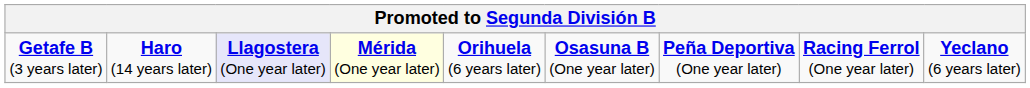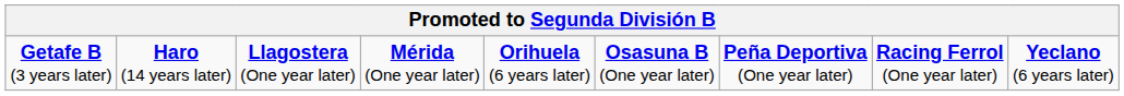Getafe B (3 years later) | column 3: lavender background -> no background
Getafe B (3 years later) | column 4: lightyellow background -> no background
